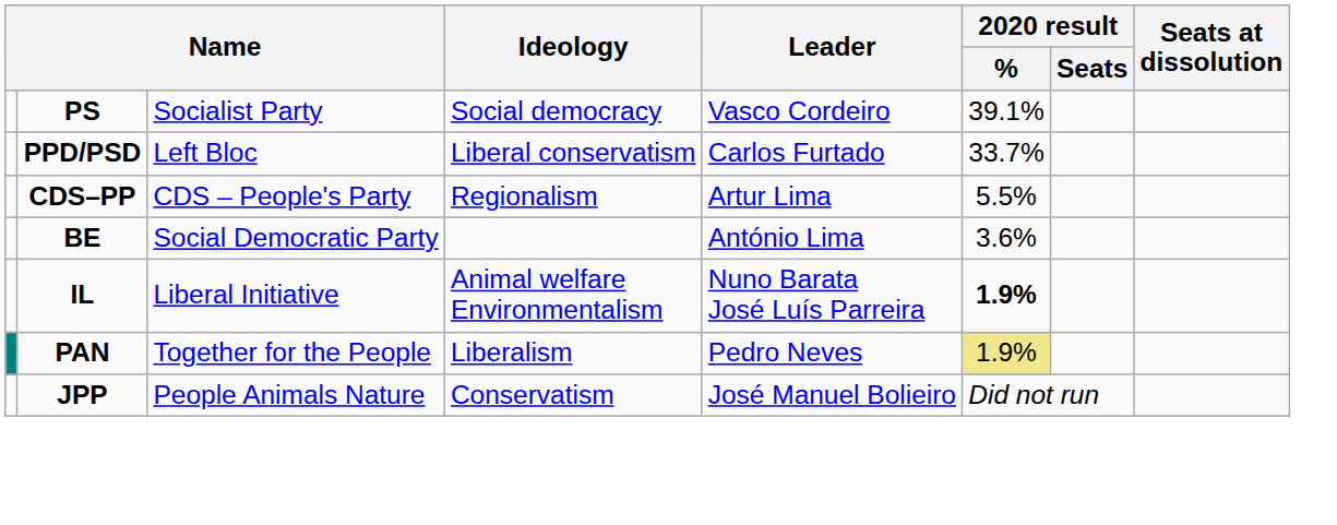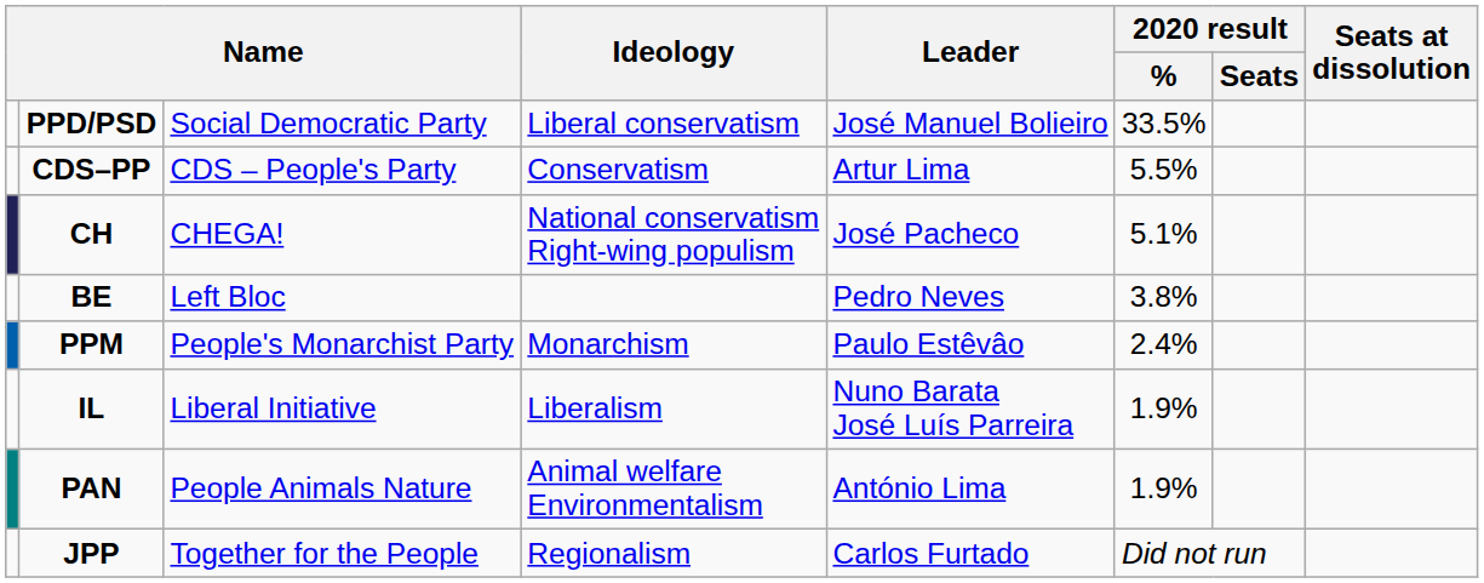- row: PS | Socialist Party | Social democracy | Vasco Cordeiro | 39.1%
PPD/PSD | column 3: Left Bloc -> Social Democratic Party
PPD/PSD | Leader: Carlos Furtado -> José Manuel Bolieiro
PPD/PSD | 2020 result / %: 33.7% -> 33.5%
CDS–PP | Ideology: Regionalism -> Conservatism
+ row: CH | CHEGA! | National conservatism Right-wing populism | José Pacheco | 5.1%
BE | column 3: Social Democratic Party -> Left Bloc
BE | Leader: António Lima -> Pedro Neves
BE | 2020 result / %: 3.6% -> 3.8%
+ row: PPM | People's Monarchist Party | Monarchism | Paulo Estêvâo | 2.4%
IL | Ideology: Animal welfare Environmentalism -> Liberalism
IL | 2020 result / %: bold -> normal
PAN | column 3: Together for the People -> People Animals Nature
PAN | Ideology: Liberalism -> Animal welfare Environmentalism
PAN | Leader: Pedro Neves -> António Lima
PAN | 2020 result / %: khaki background -> no background
JPP | column 3: People Animals Nature -> Together for the People
JPP | Ideology: Conservatism -> Regionalism
JPP | Leader: José Manuel Bolieiro -> Carlos Furtado
